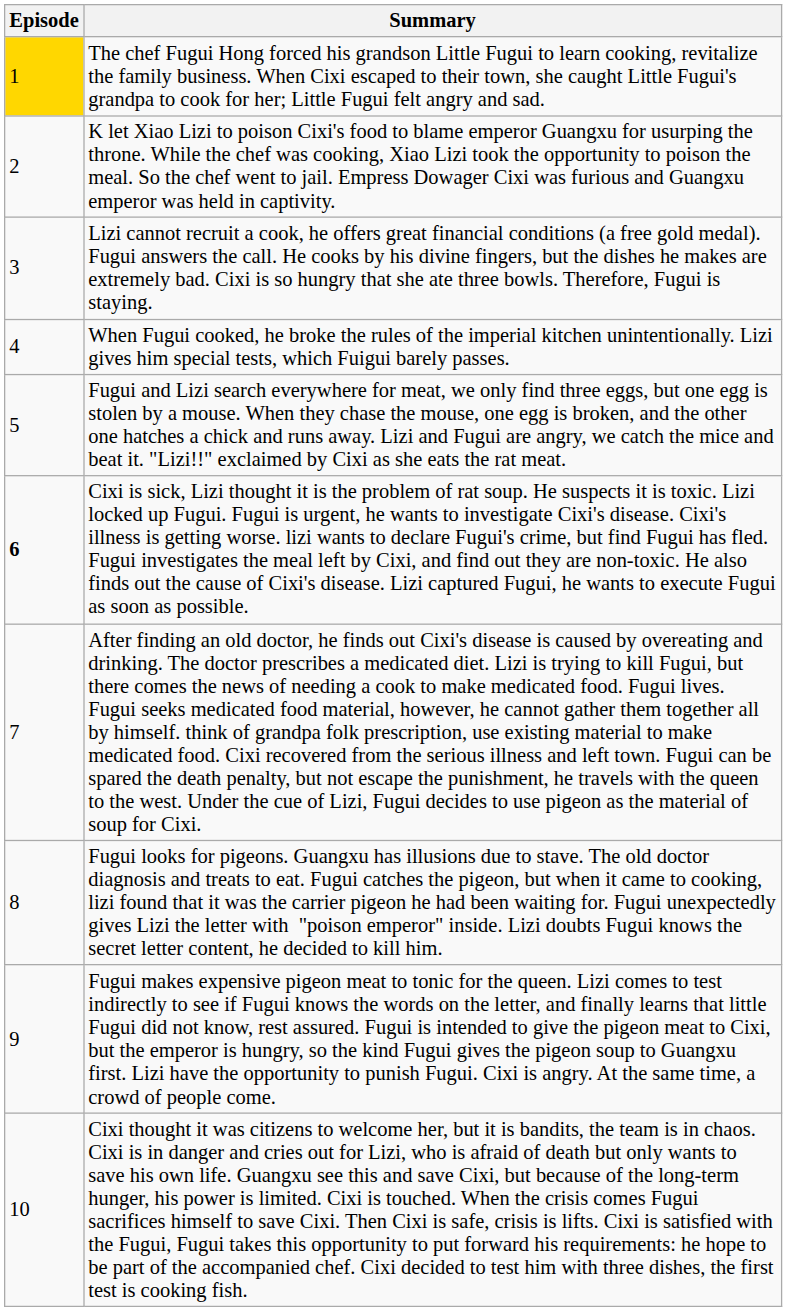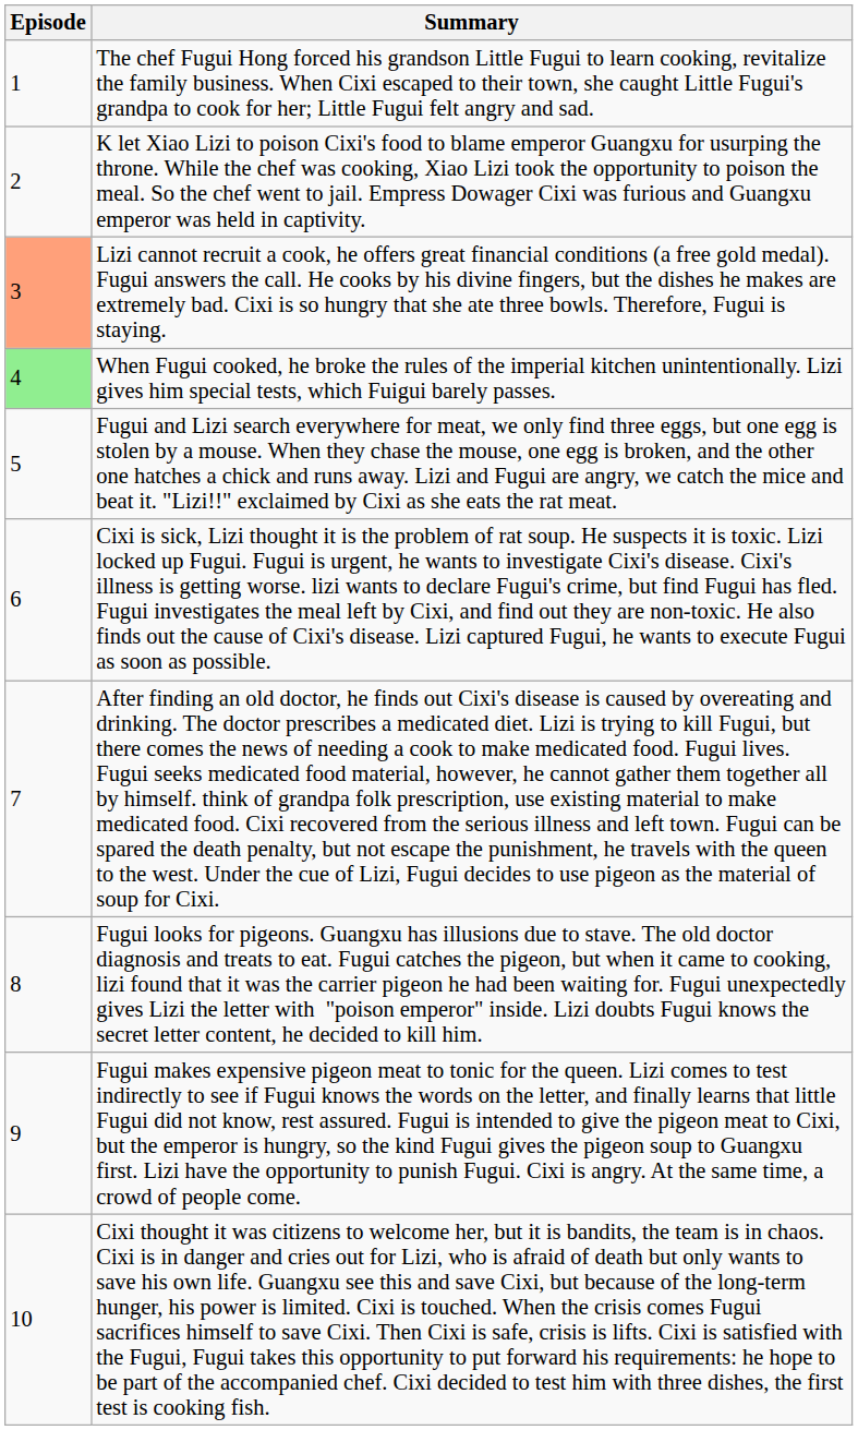row 2 | Episode: gold background -> no background
row 4 | Episode: no background -> lightsalmon background
row 5 | Episode: no background -> lightgreen background
row 7 | Episode: bold -> normal
